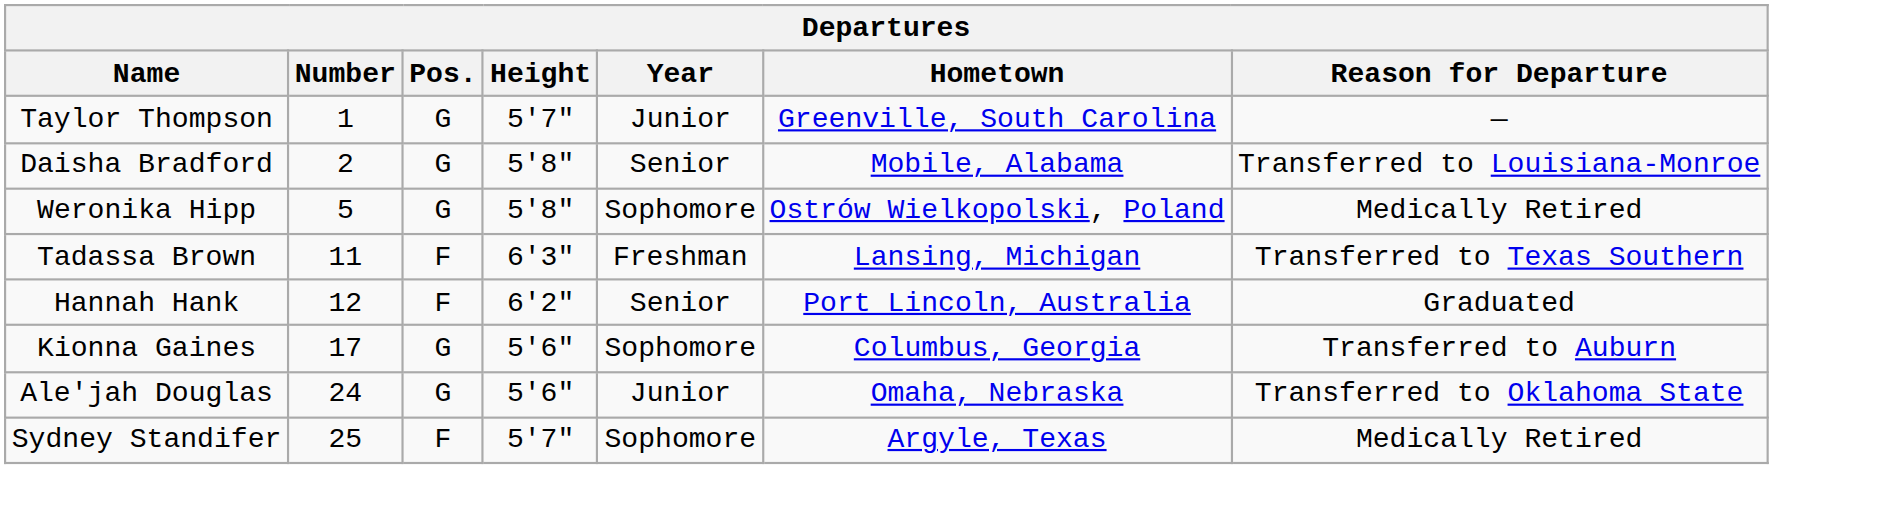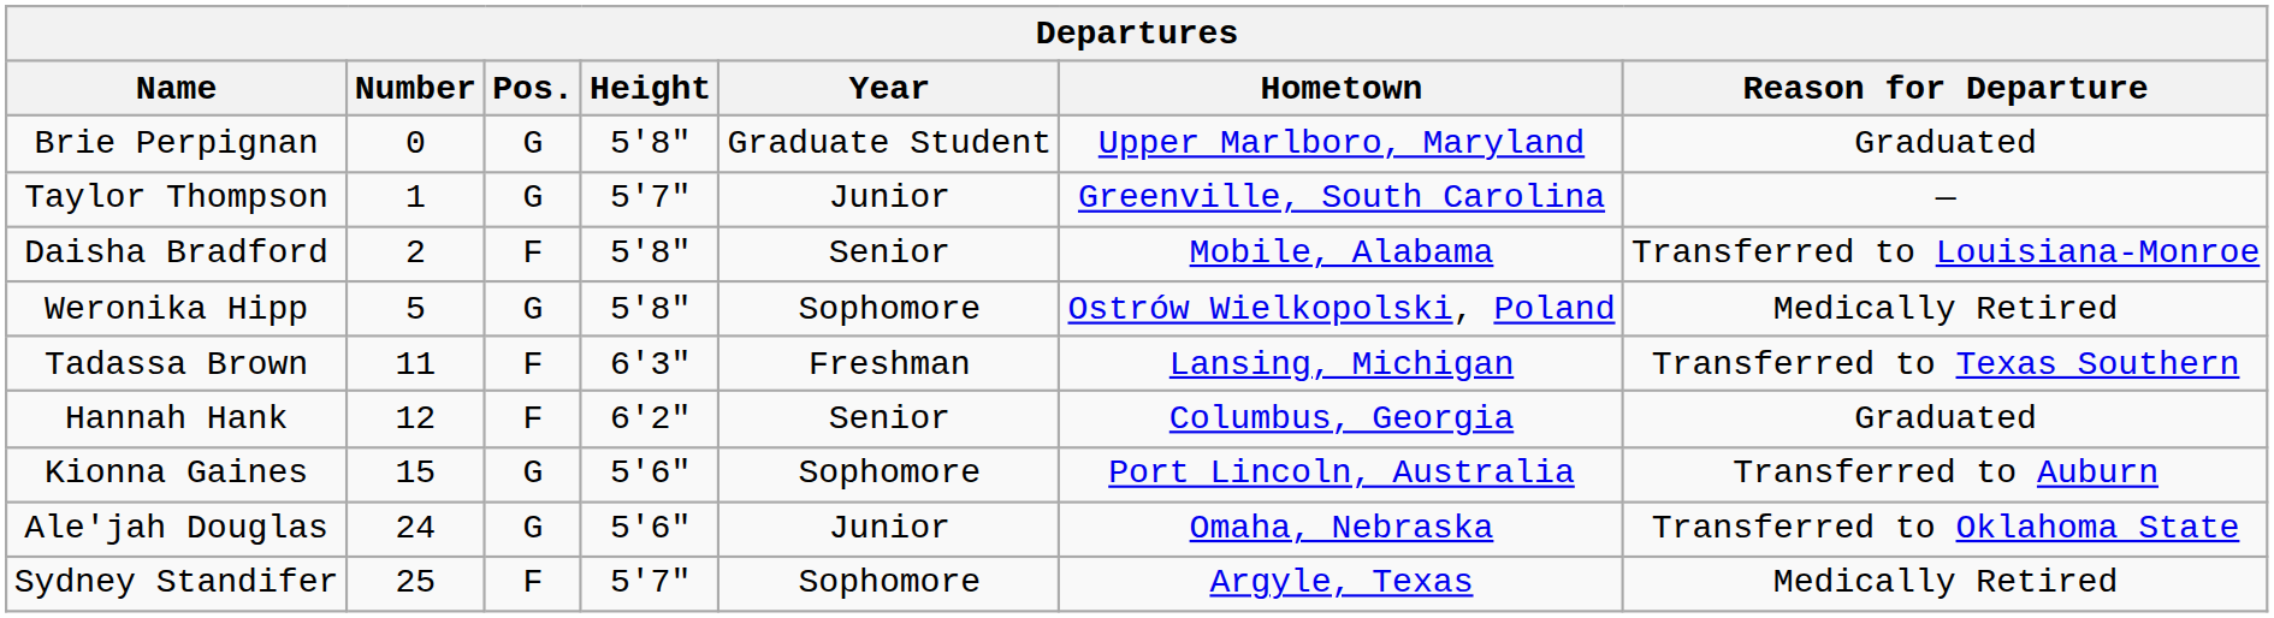+ row: Brie Perpignan | 0 | G | 5'8" | Graduate Student | Upper Marlboro, Maryland | Graduated
Daisha Bradford | Pos.: G -> F
Hannah Hank | Hometown: Port Lincoln, Australia -> Columbus, Georgia
Kionna Gaines | Number: 17 -> 15
Kionna Gaines | Hometown: Columbus, Georgia -> Port Lincoln, Australia
